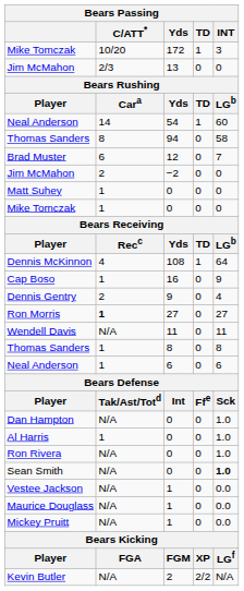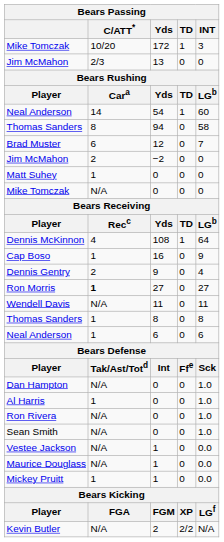Mike Tomczak / 0 | C/ATT*: 1 -> N/A
Sean Smith | INT: bold -> normal
Mickey Pruitt | C/ATT*: N/A -> 1
